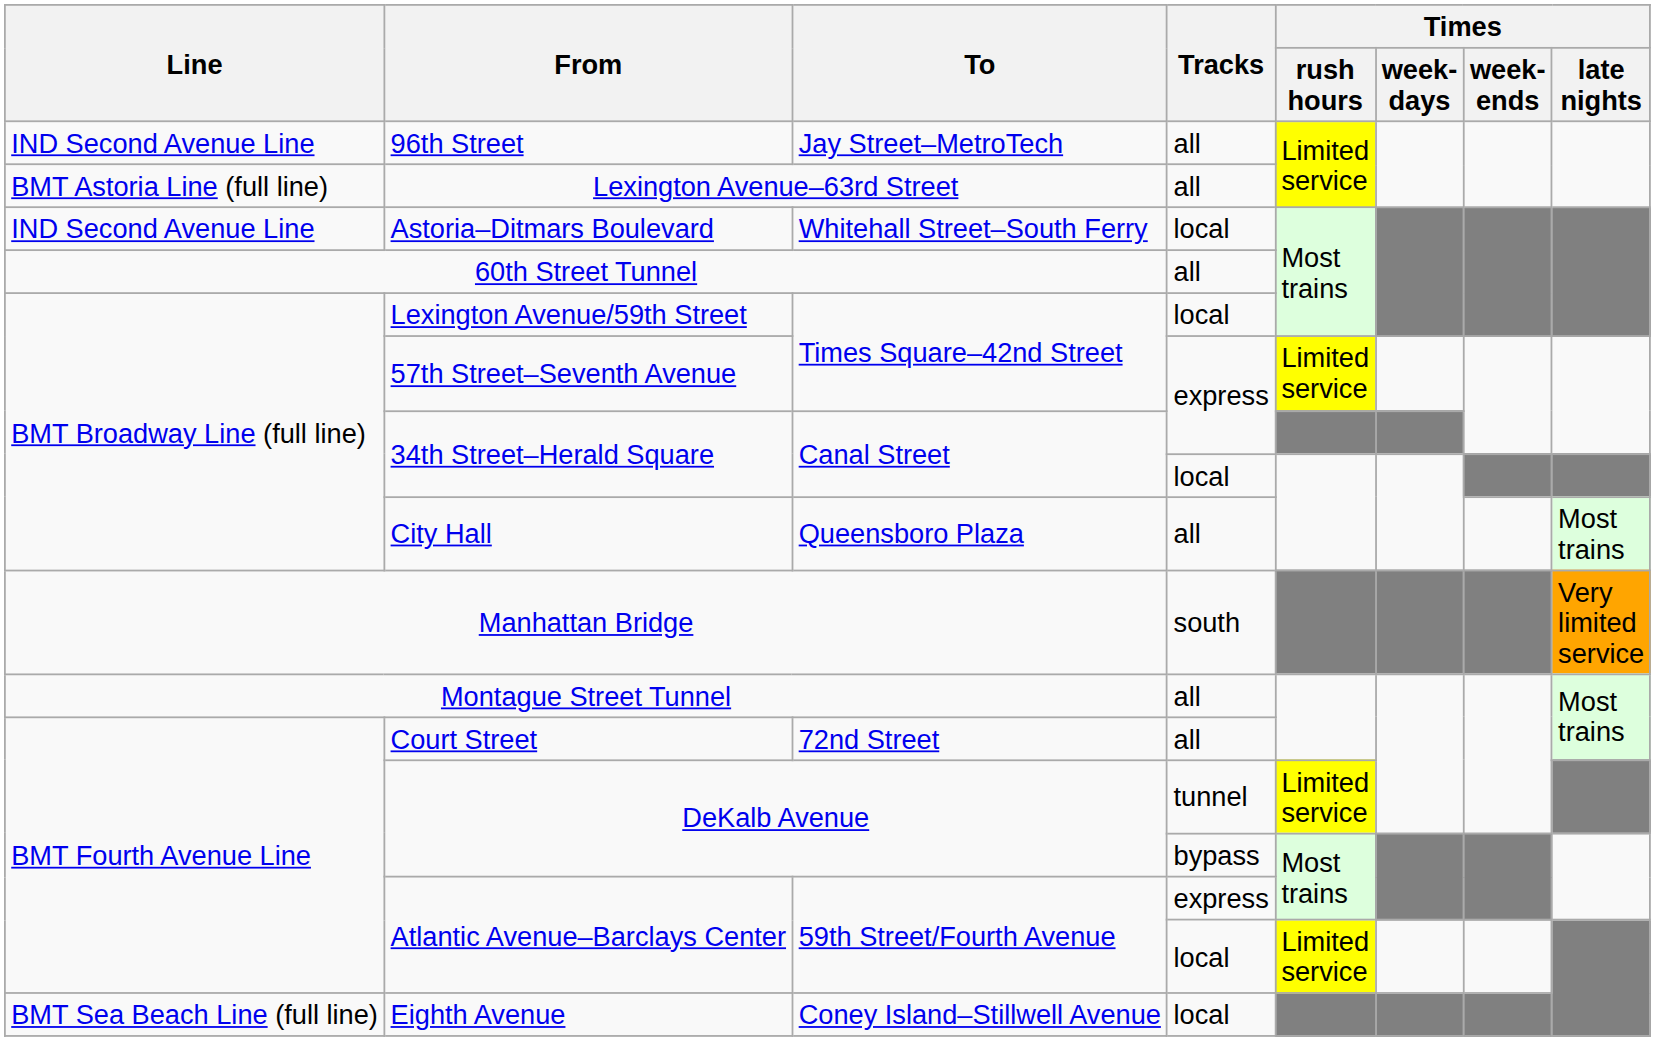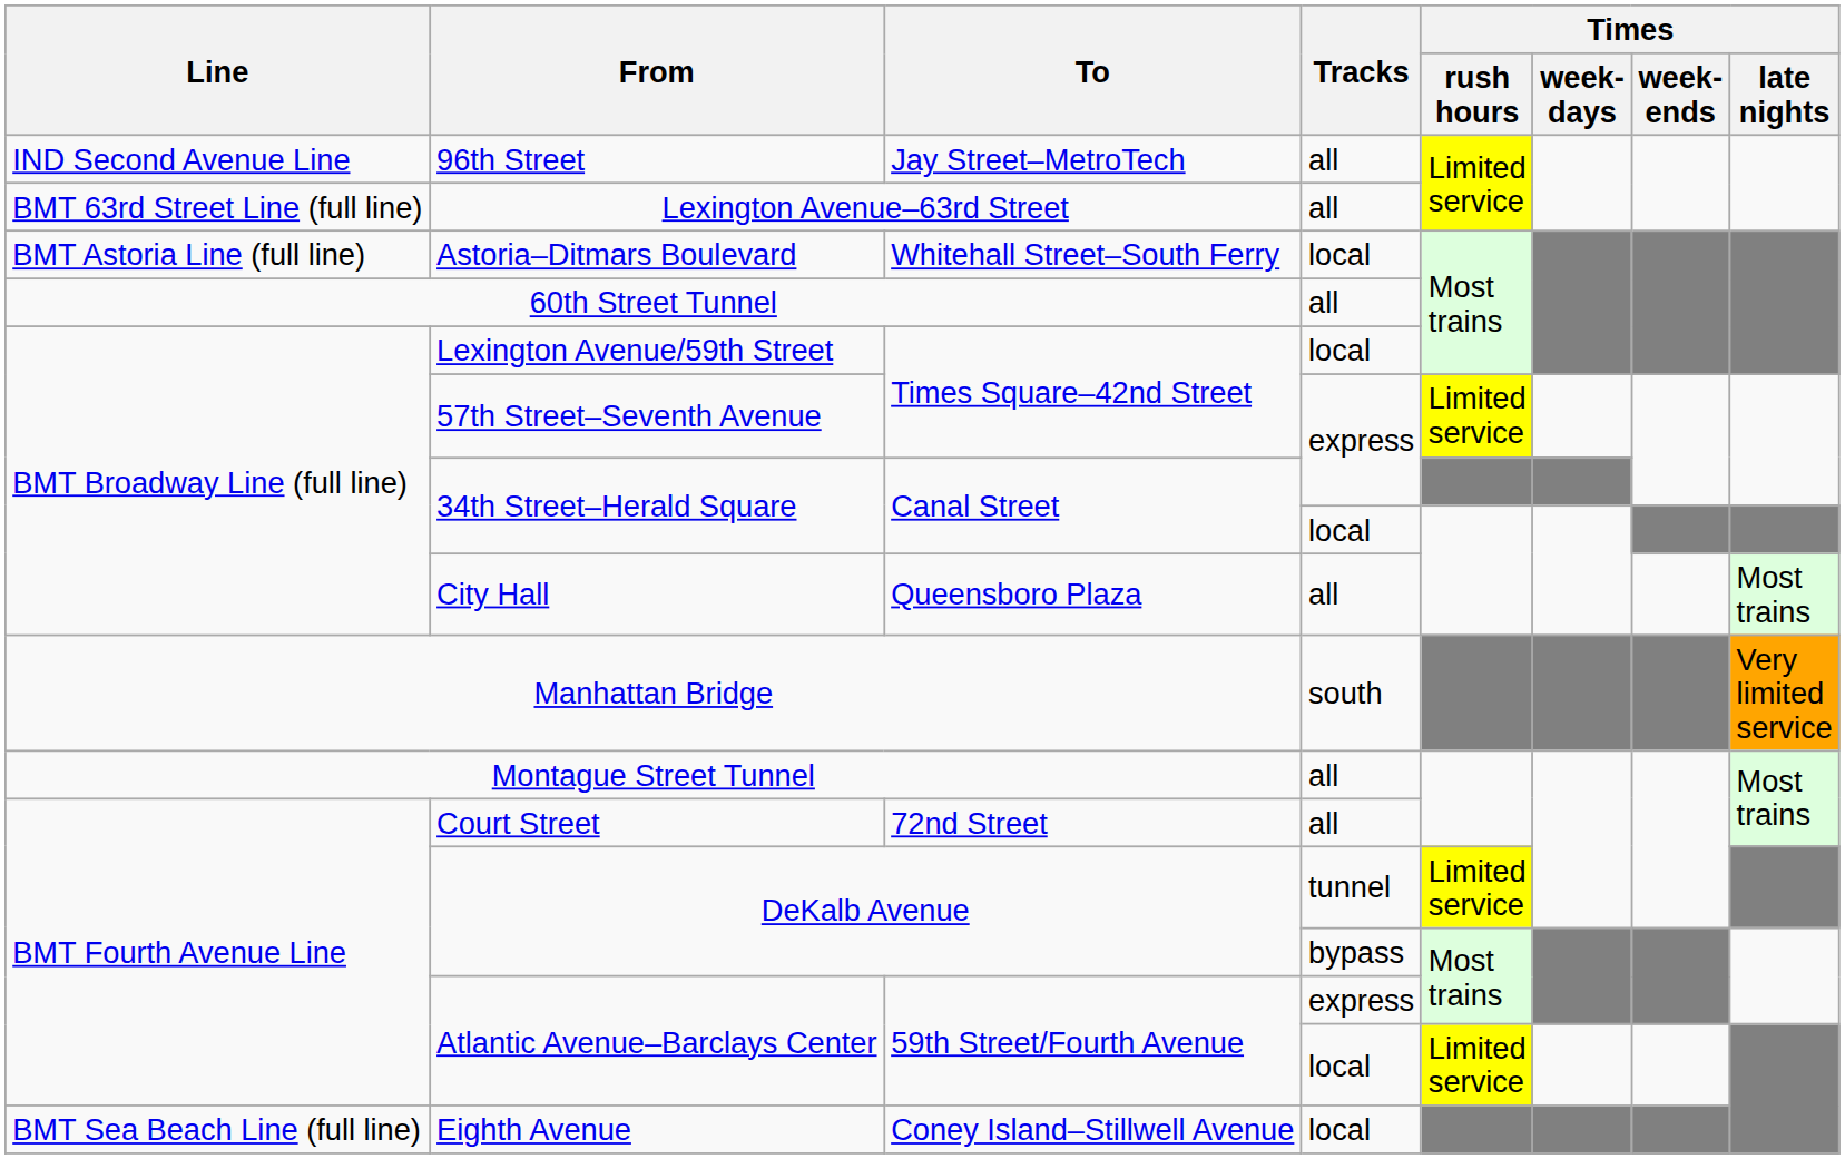Lexington Avenue–63rd Street | Line: BMT Astoria Line (full line) -> BMT 63rd Street Line (full line)
Astoria–Ditmars Boulevard | Line: IND Second Avenue Line -> BMT Astoria Line (full line)
